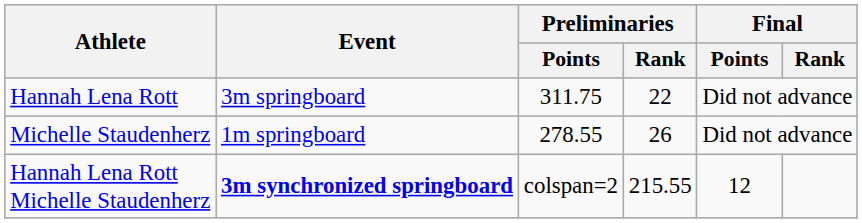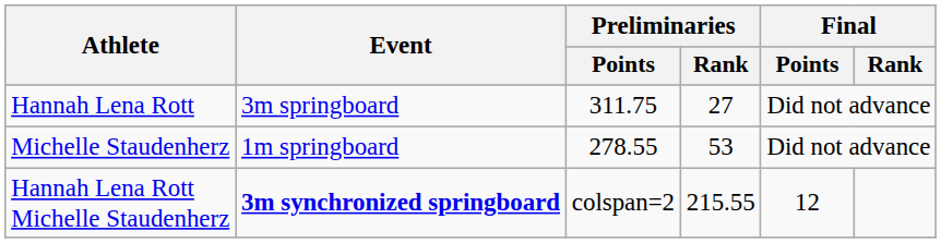Hannah Lena Rott | Preliminaries / Rank: 22 -> 27
Michelle Staudenherz | Preliminaries / Rank: 26 -> 53
